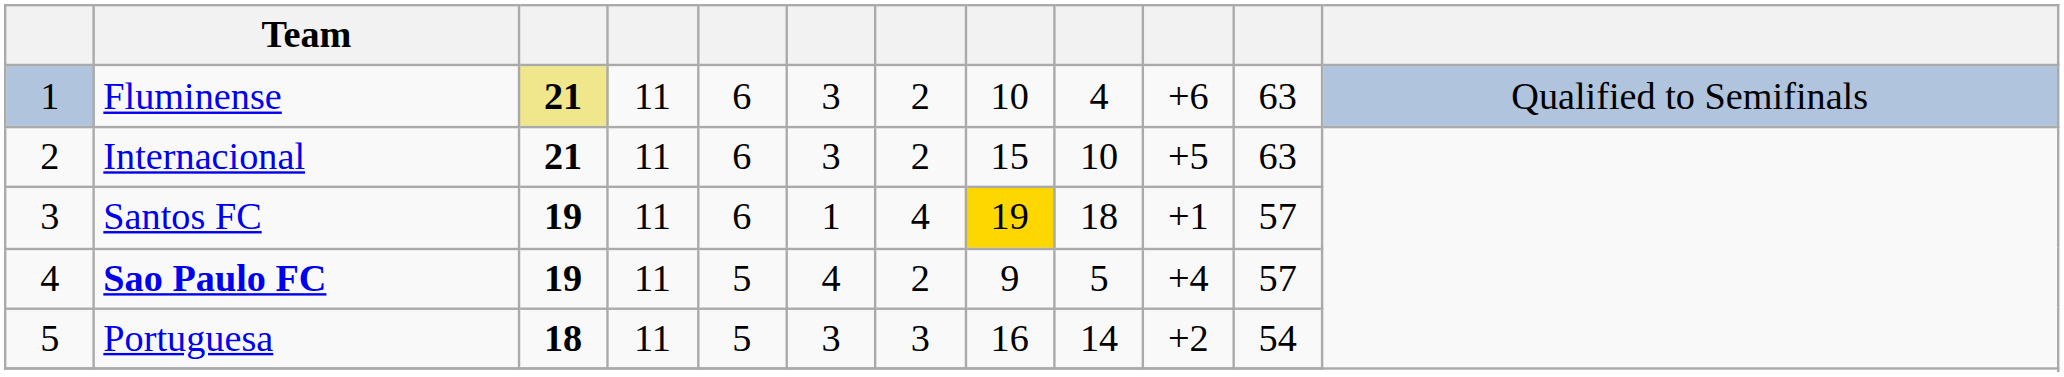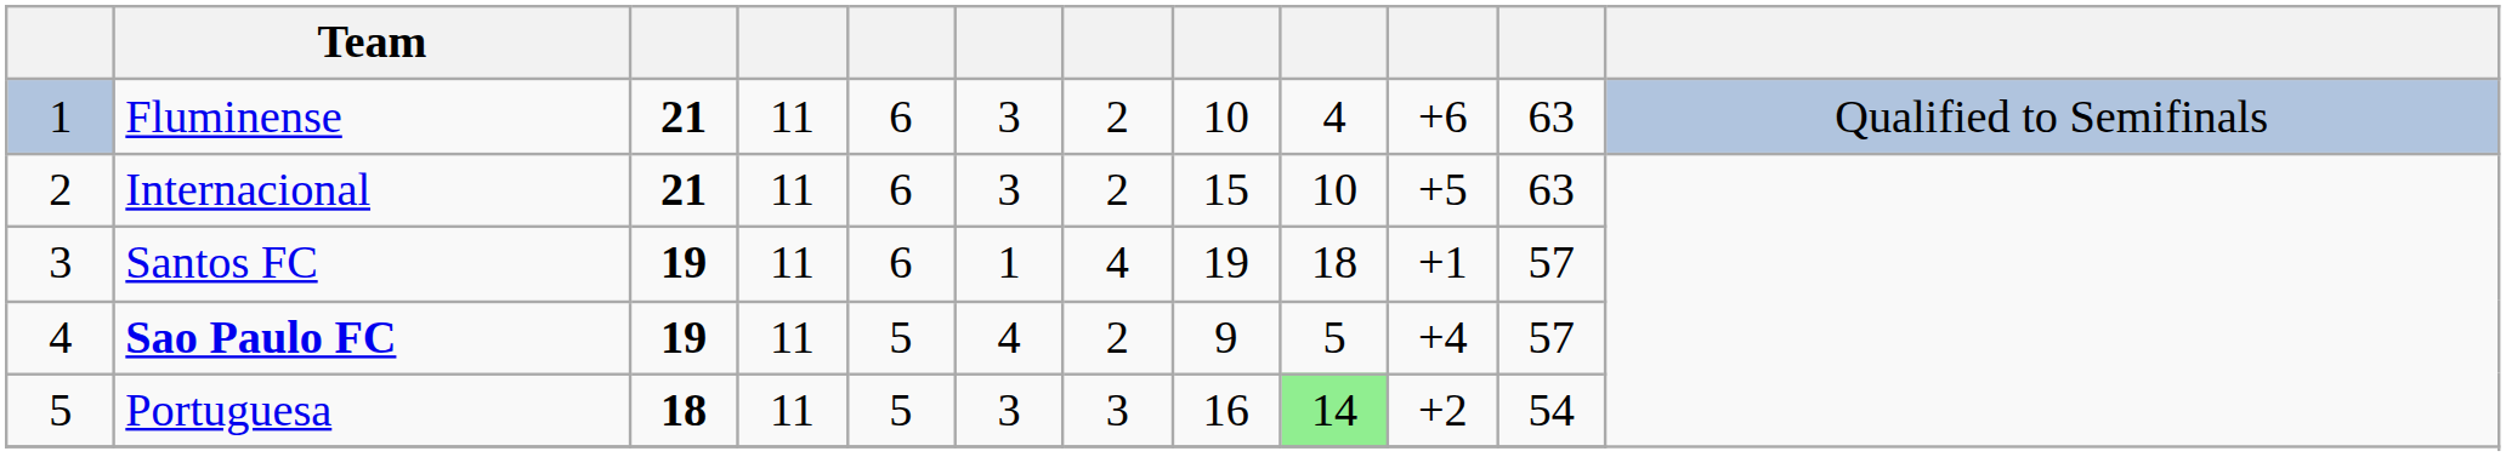Fluminense | column 3: khaki background -> no background
Santos FC | column 8: gold background -> no background
Portuguesa | column 9: no background -> lightgreen background
